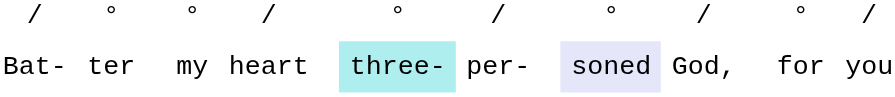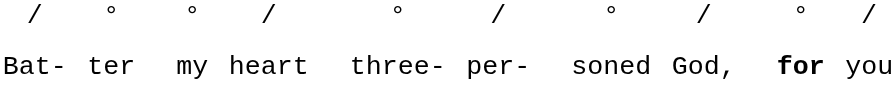Bat- | column 5: paleturquoise background -> no background
Bat- | column 7: lavender background -> no background
Bat- | column 9: normal -> bold
